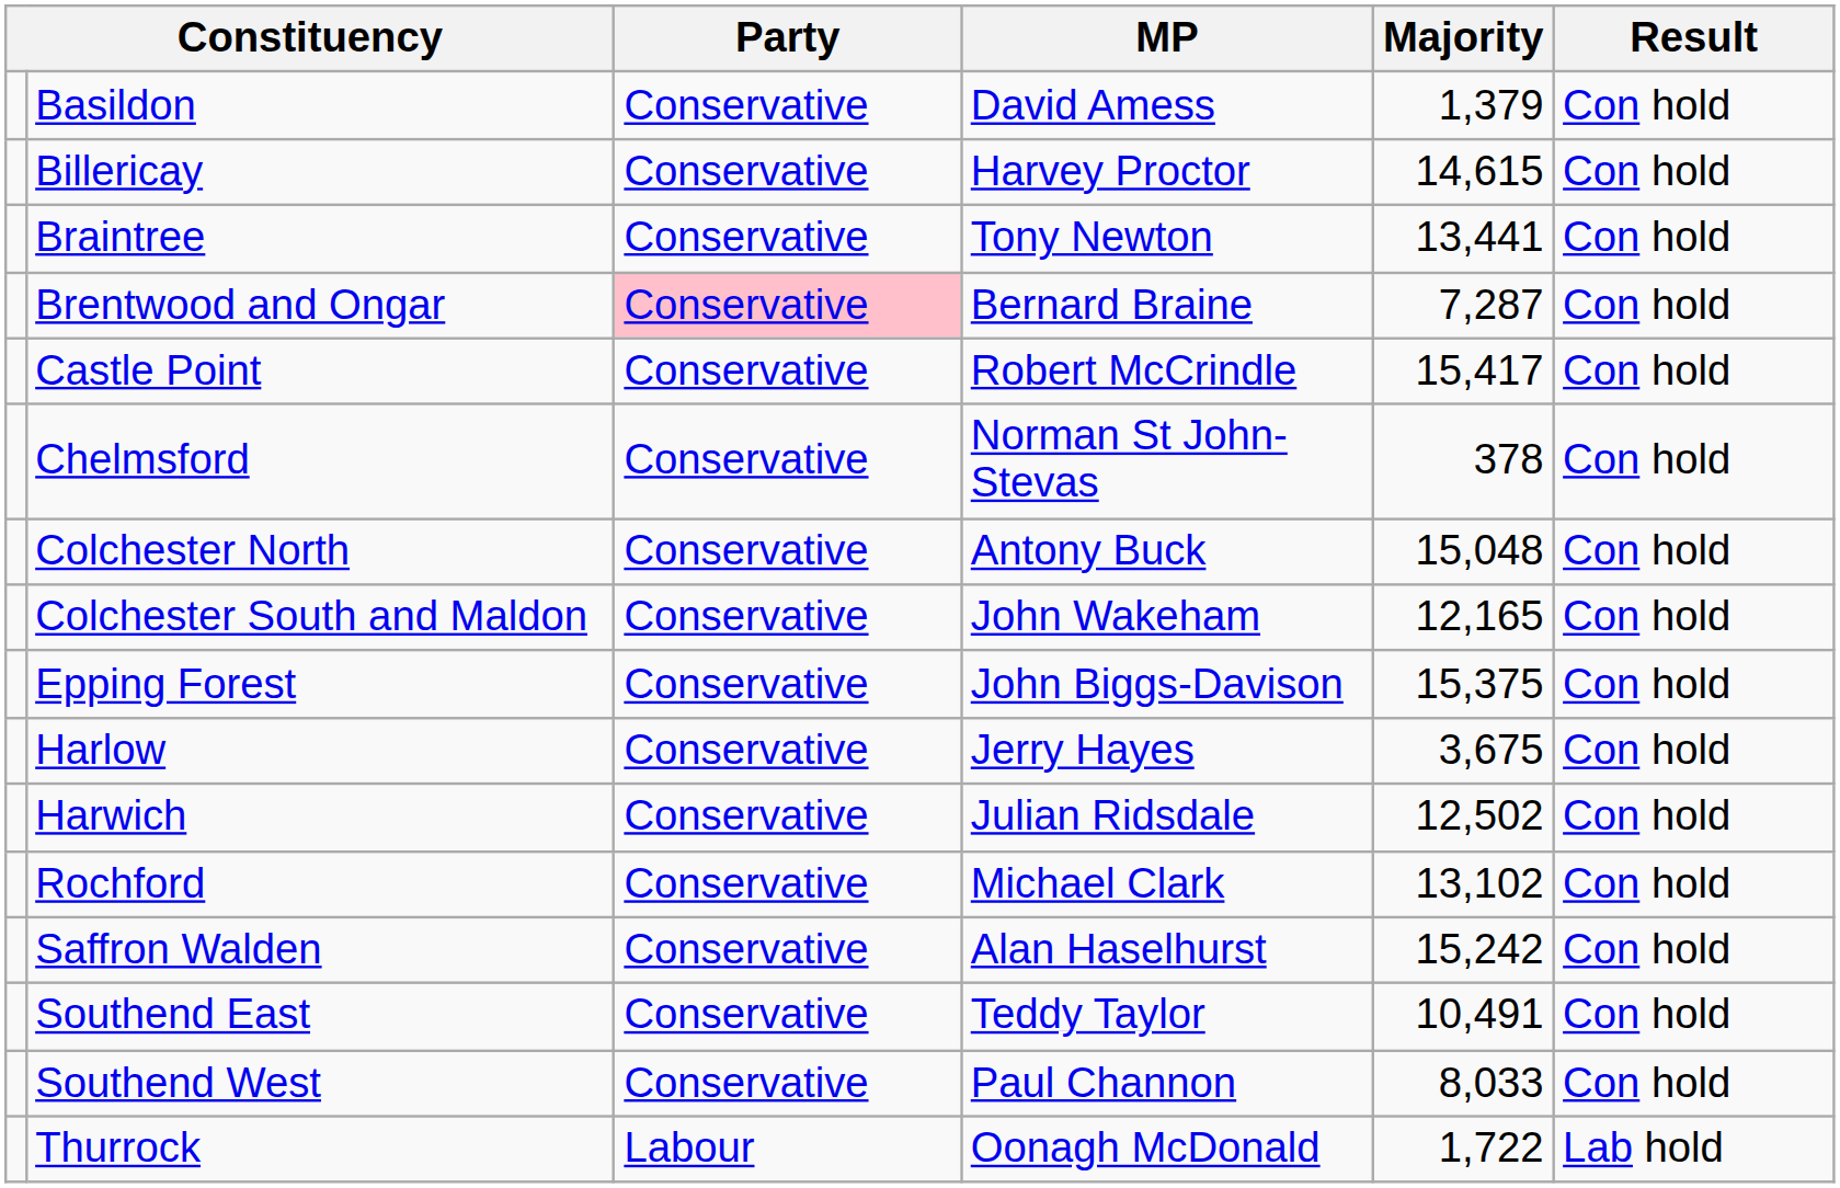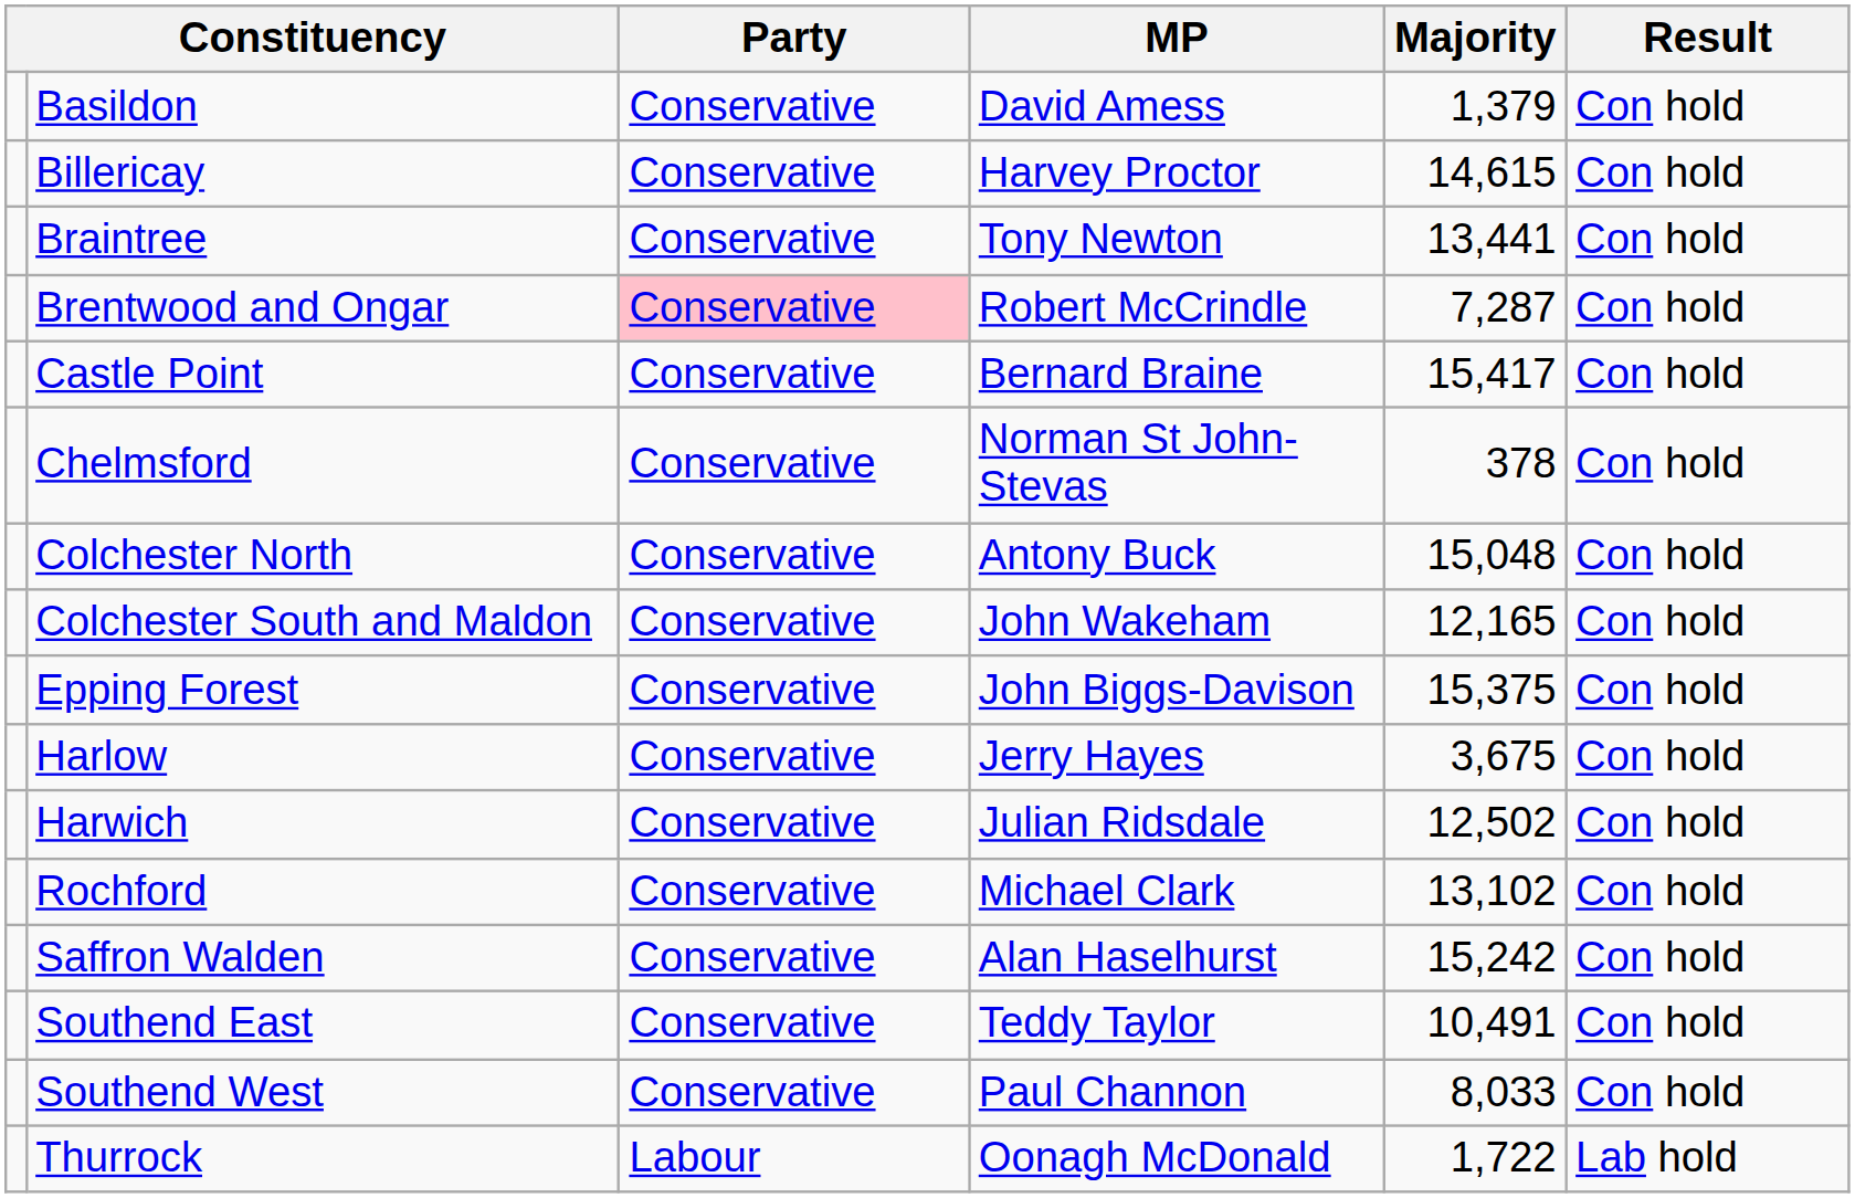Brentwood and Ongar | MP: Bernard Braine -> Robert McCrindle
Castle Point | MP: Robert McCrindle -> Bernard Braine
